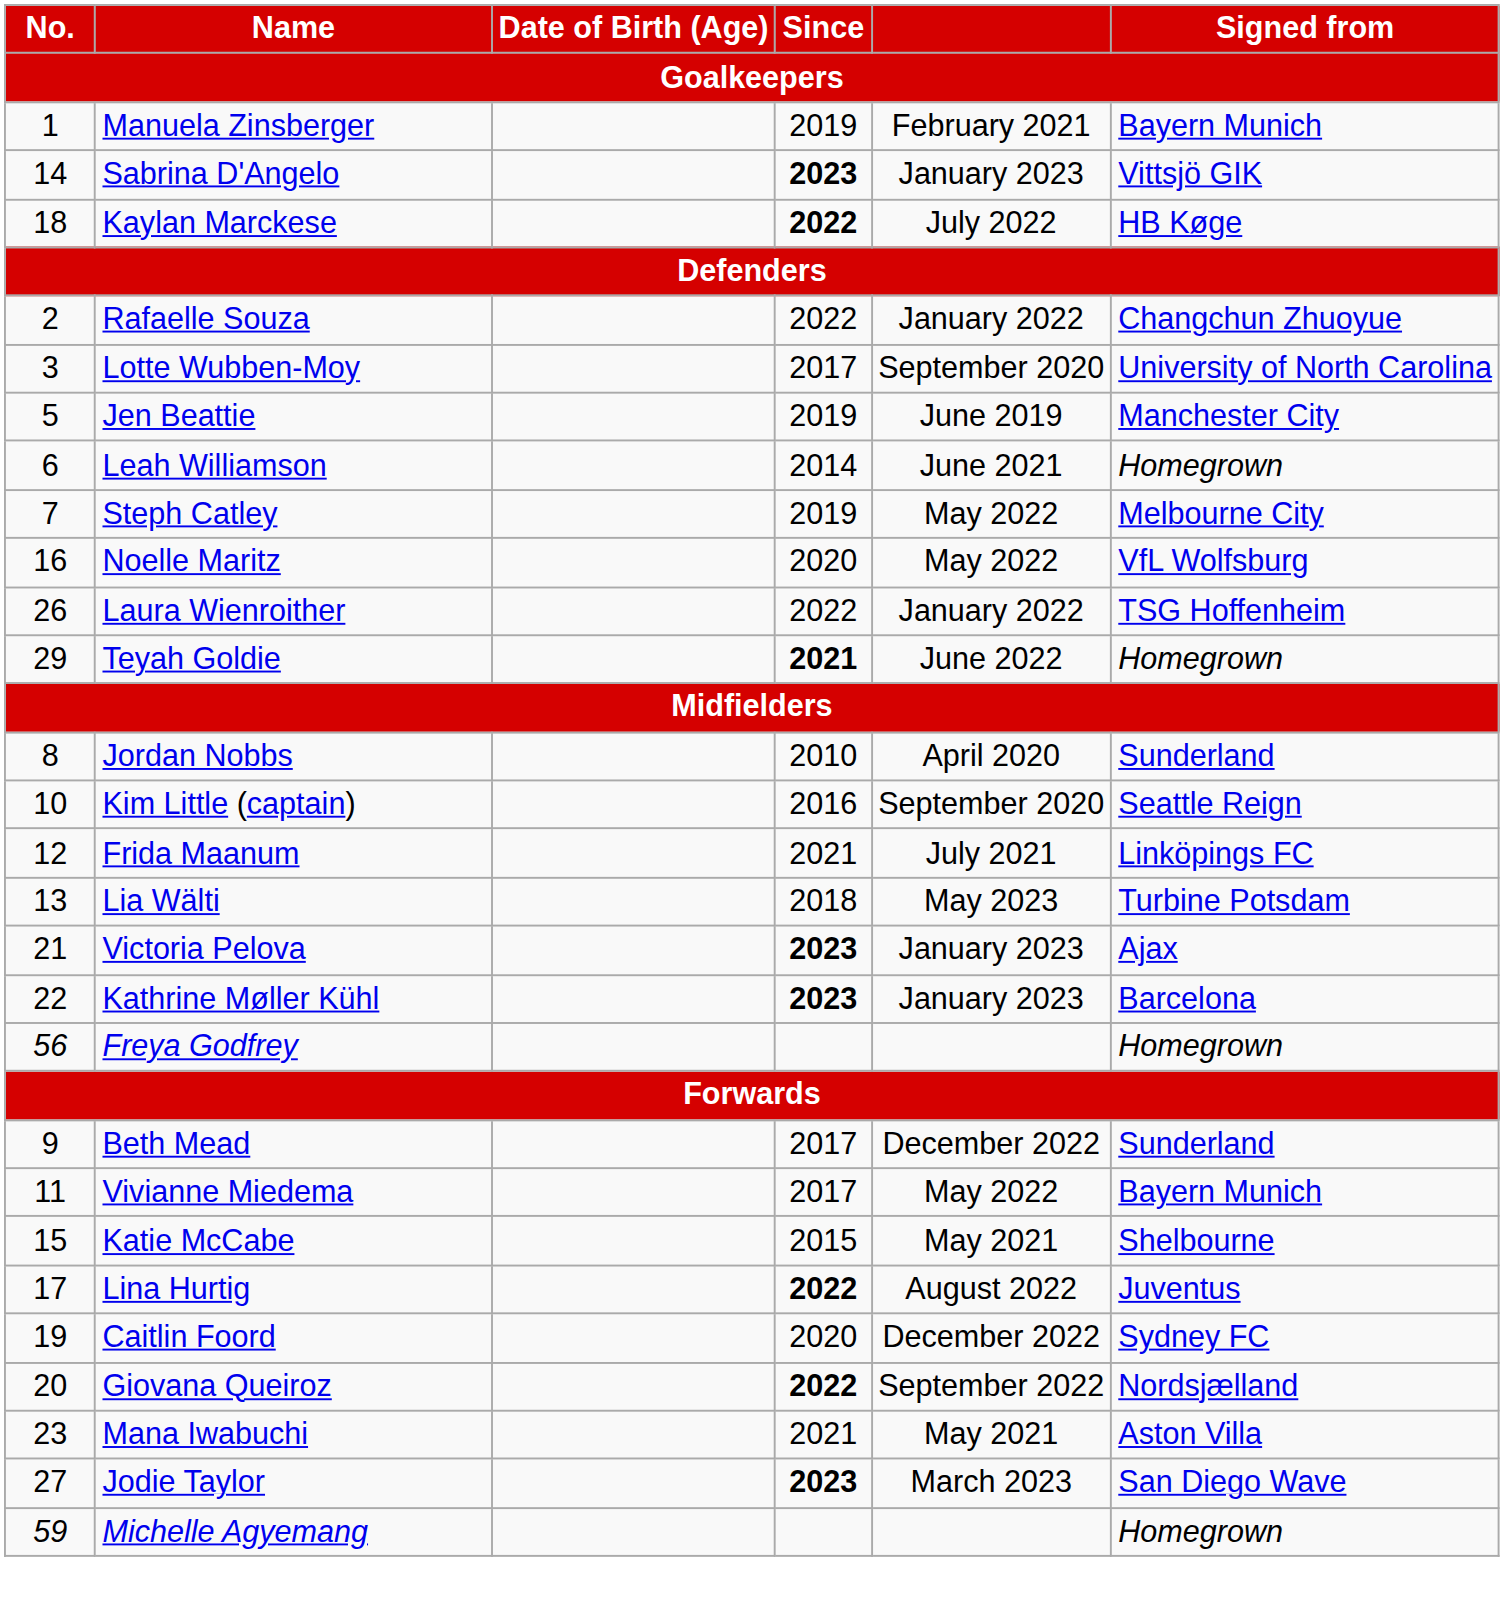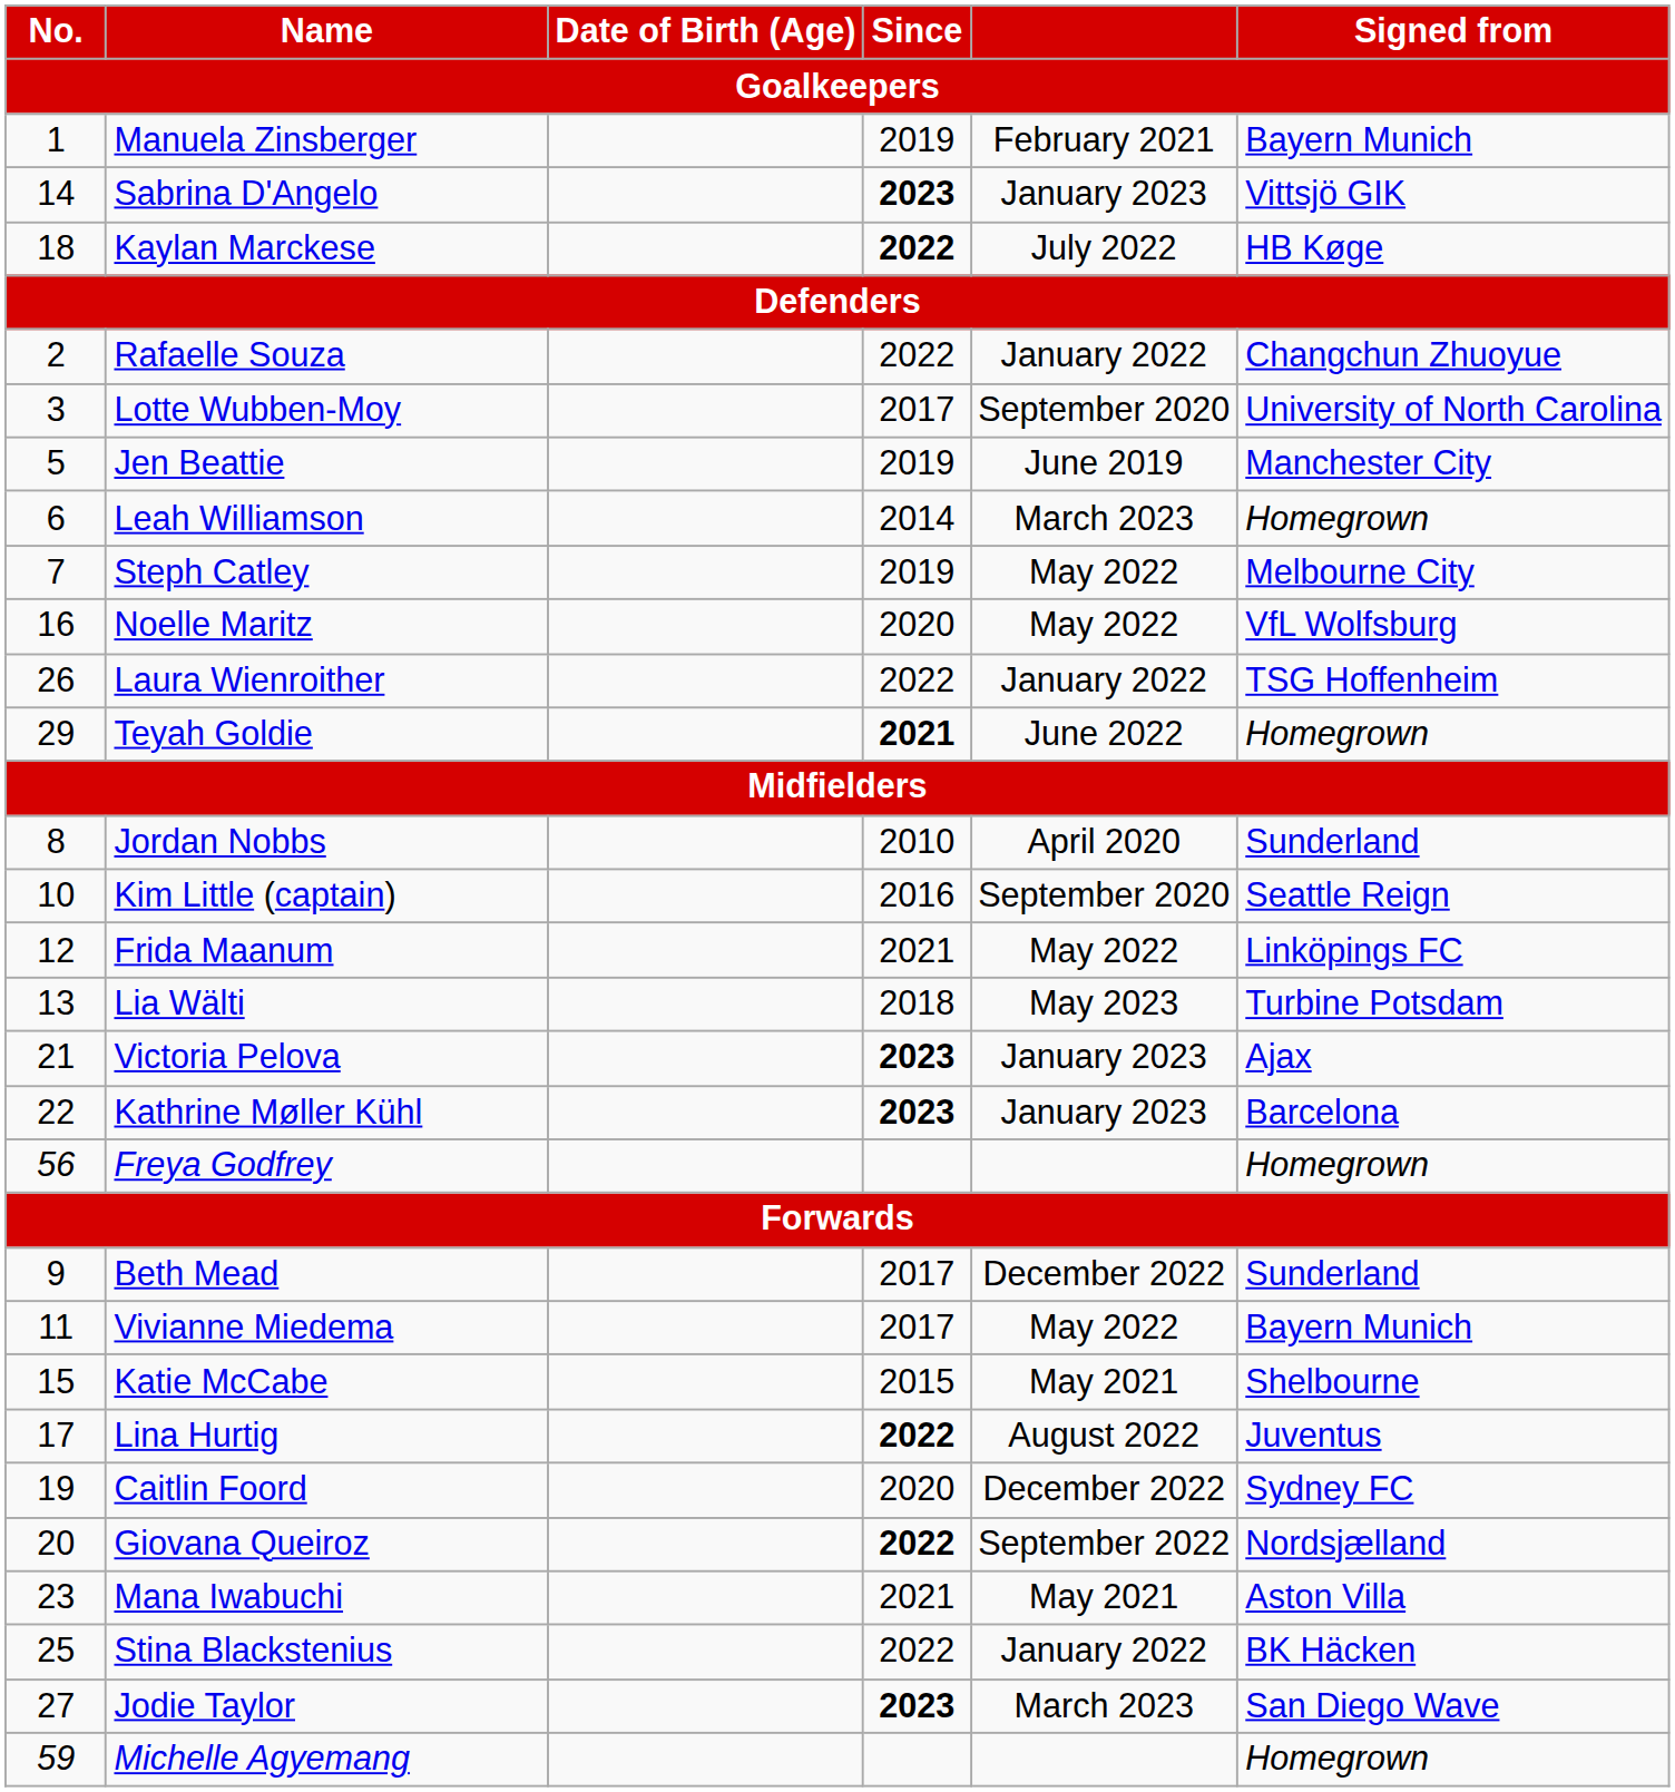Leah Williamson | column 5: June 2021 -> March 2023
Frida Maanum | column 5: July 2021 -> May 2022
+ row: 25 | Stina Blackstenius | 2022 | January 2022 | BK Häcken
